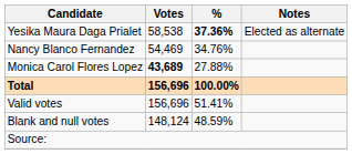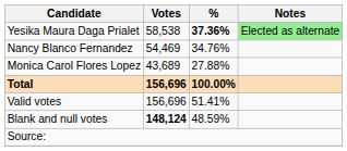Yesika Maura Daga Prialet | Notes: no background -> lightgreen background
Monica Carol Flores Lopez | Votes: bold -> normal
Blank and null votes | Votes: normal -> bold
